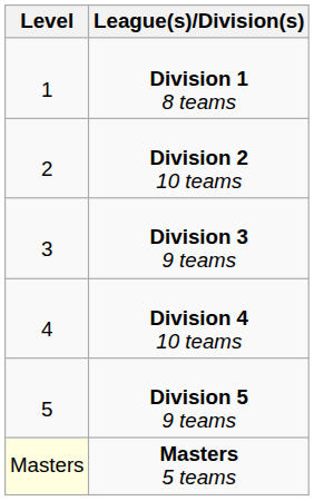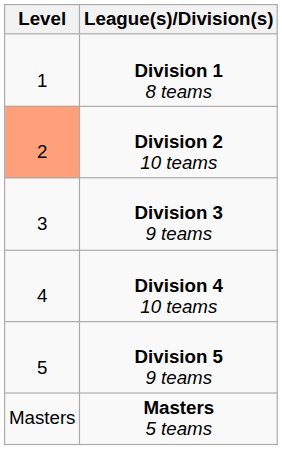Division 2 10 teams | Level: no background -> lightsalmon background
Masters 5 teams | Level: lightyellow background -> no background
